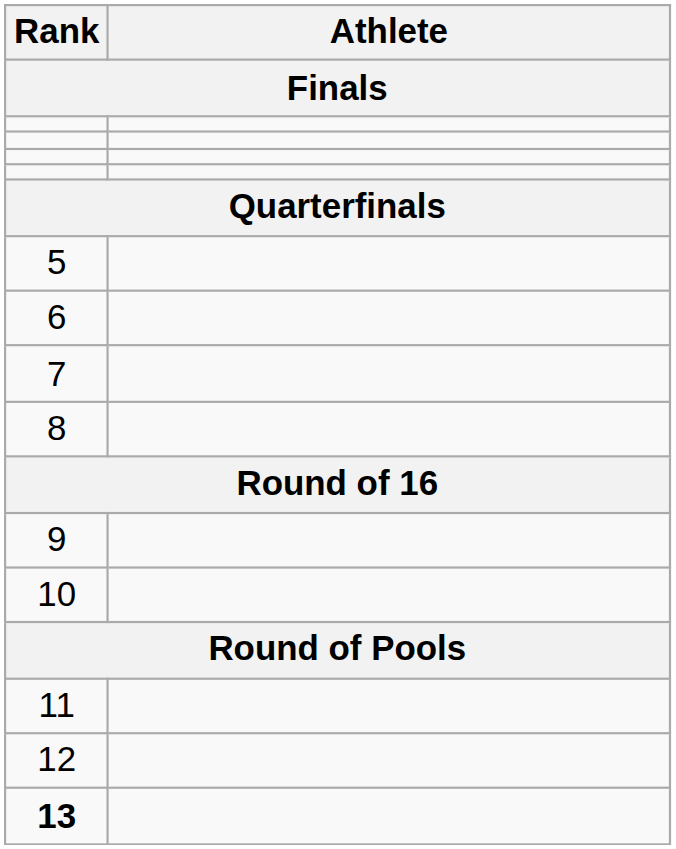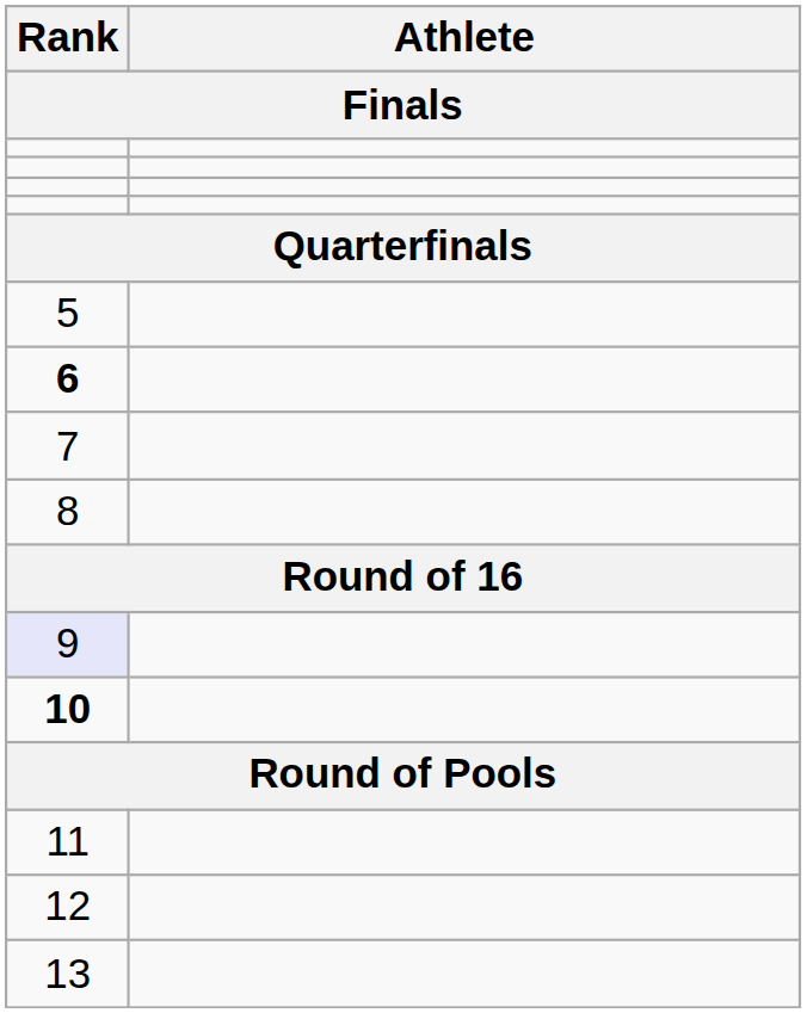row 9 | Rank: normal -> bold
row 13 | Rank: no background -> lavender background
row 14 | Rank: normal -> bold
row 18 | Rank: bold -> normal
